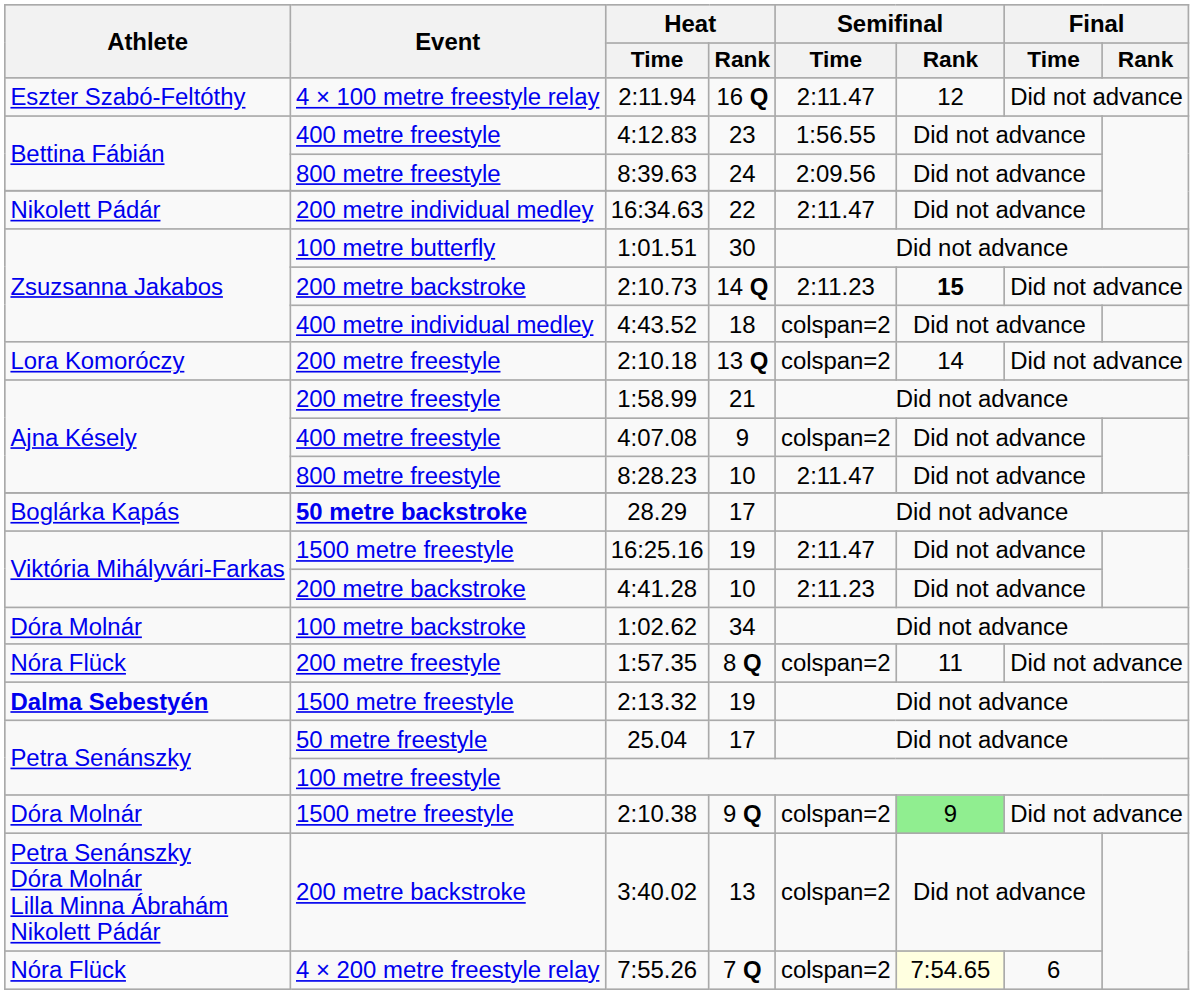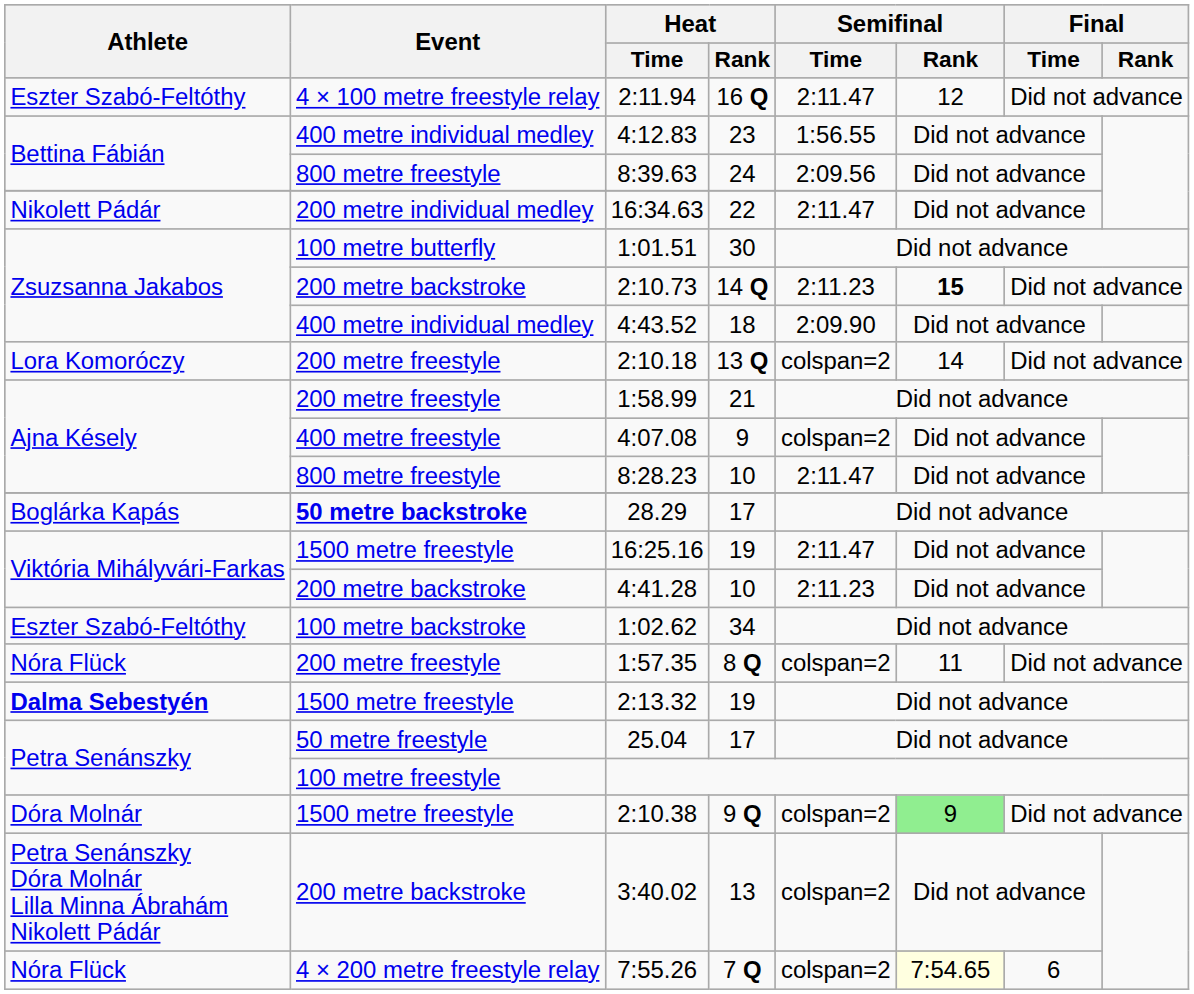4:12.83 | Event: 400 metre freestyle -> 400 metre individual medley
4:43.52 | Semifinal / Time: colspan=2 -> 2:09.90
1:02.62 | Athlete: Dóra Molnár -> Eszter Szabó-Feltóthy
